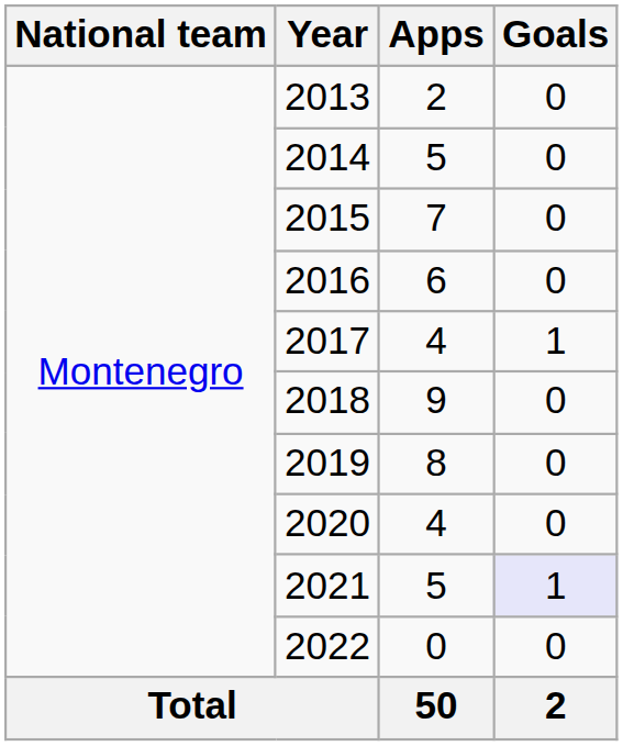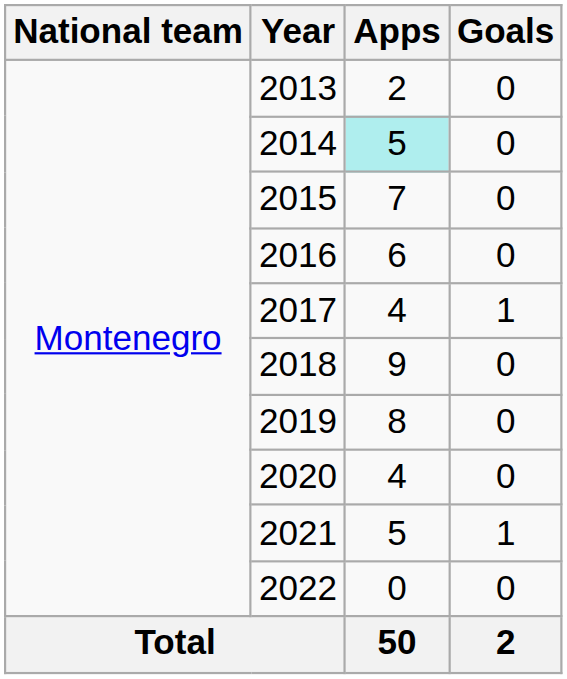2014 | Apps: no background -> paleturquoise background
2021 | Goals: lavender background -> no background
